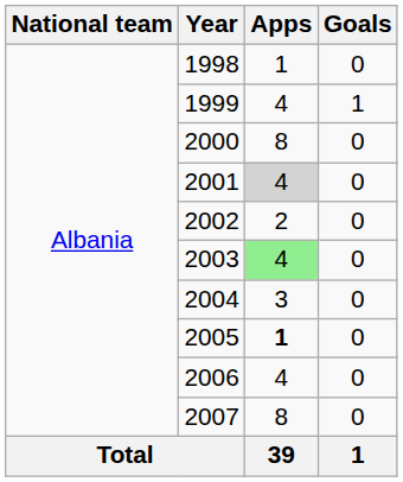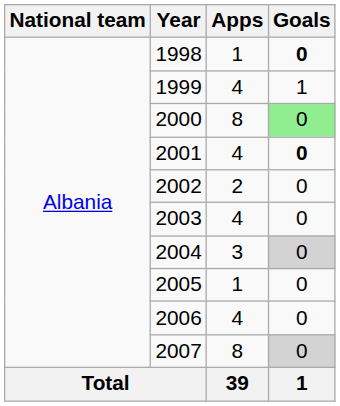1998 | Goals: normal -> bold
2000 | Goals: no background -> lightgreen background
2001 | Apps: lightgrey background -> no background
2001 | Goals: normal -> bold
2003 | Apps: lightgreen background -> no background
2004 | Goals: no background -> lightgrey background
2005 | Apps: bold -> normal
2007 | Goals: no background -> lightgrey background
